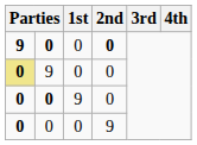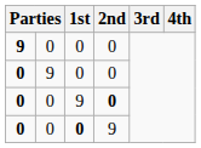row 2 | column 2: bold -> normal
row 2 | 2nd: bold -> normal
row 3 | column 1: khaki background -> no background
row 4 | column 2: bold -> normal
row 4 | 2nd: normal -> bold
row 5 | 1st: normal -> bold
